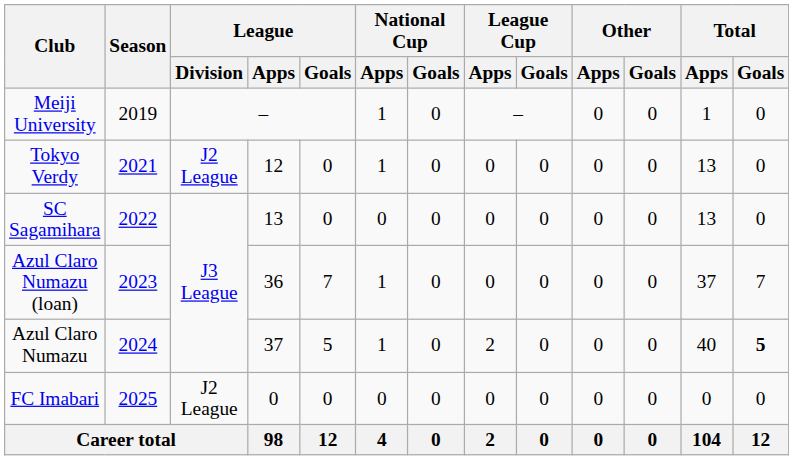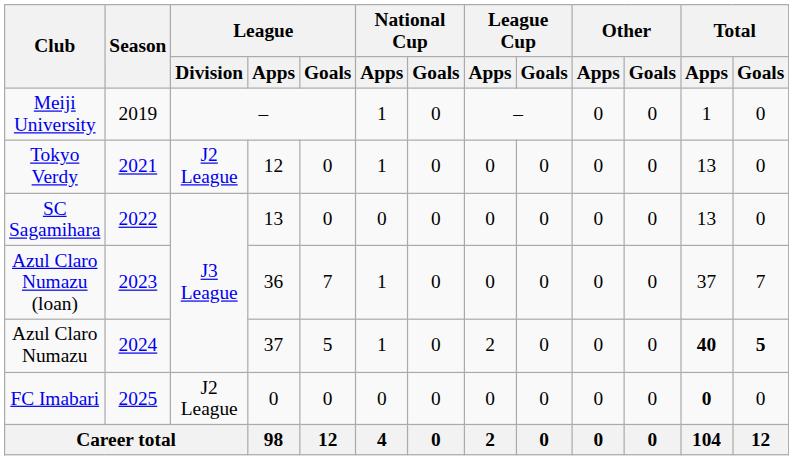Azul Claro Numazu | Total / Apps: normal -> bold
FC Imabari | Total / Apps: normal -> bold
